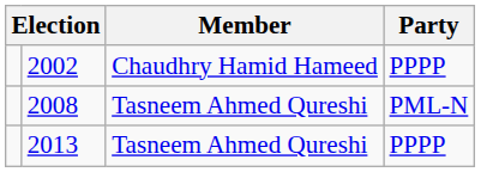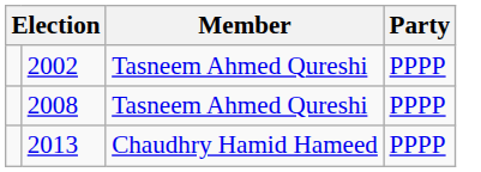2002 | Member: Chaudhry Hamid Hameed -> Tasneem Ahmed Qureshi
2008 | Party: PML-N -> PPPP
2013 | Member: Tasneem Ahmed Qureshi -> Chaudhry Hamid Hameed
